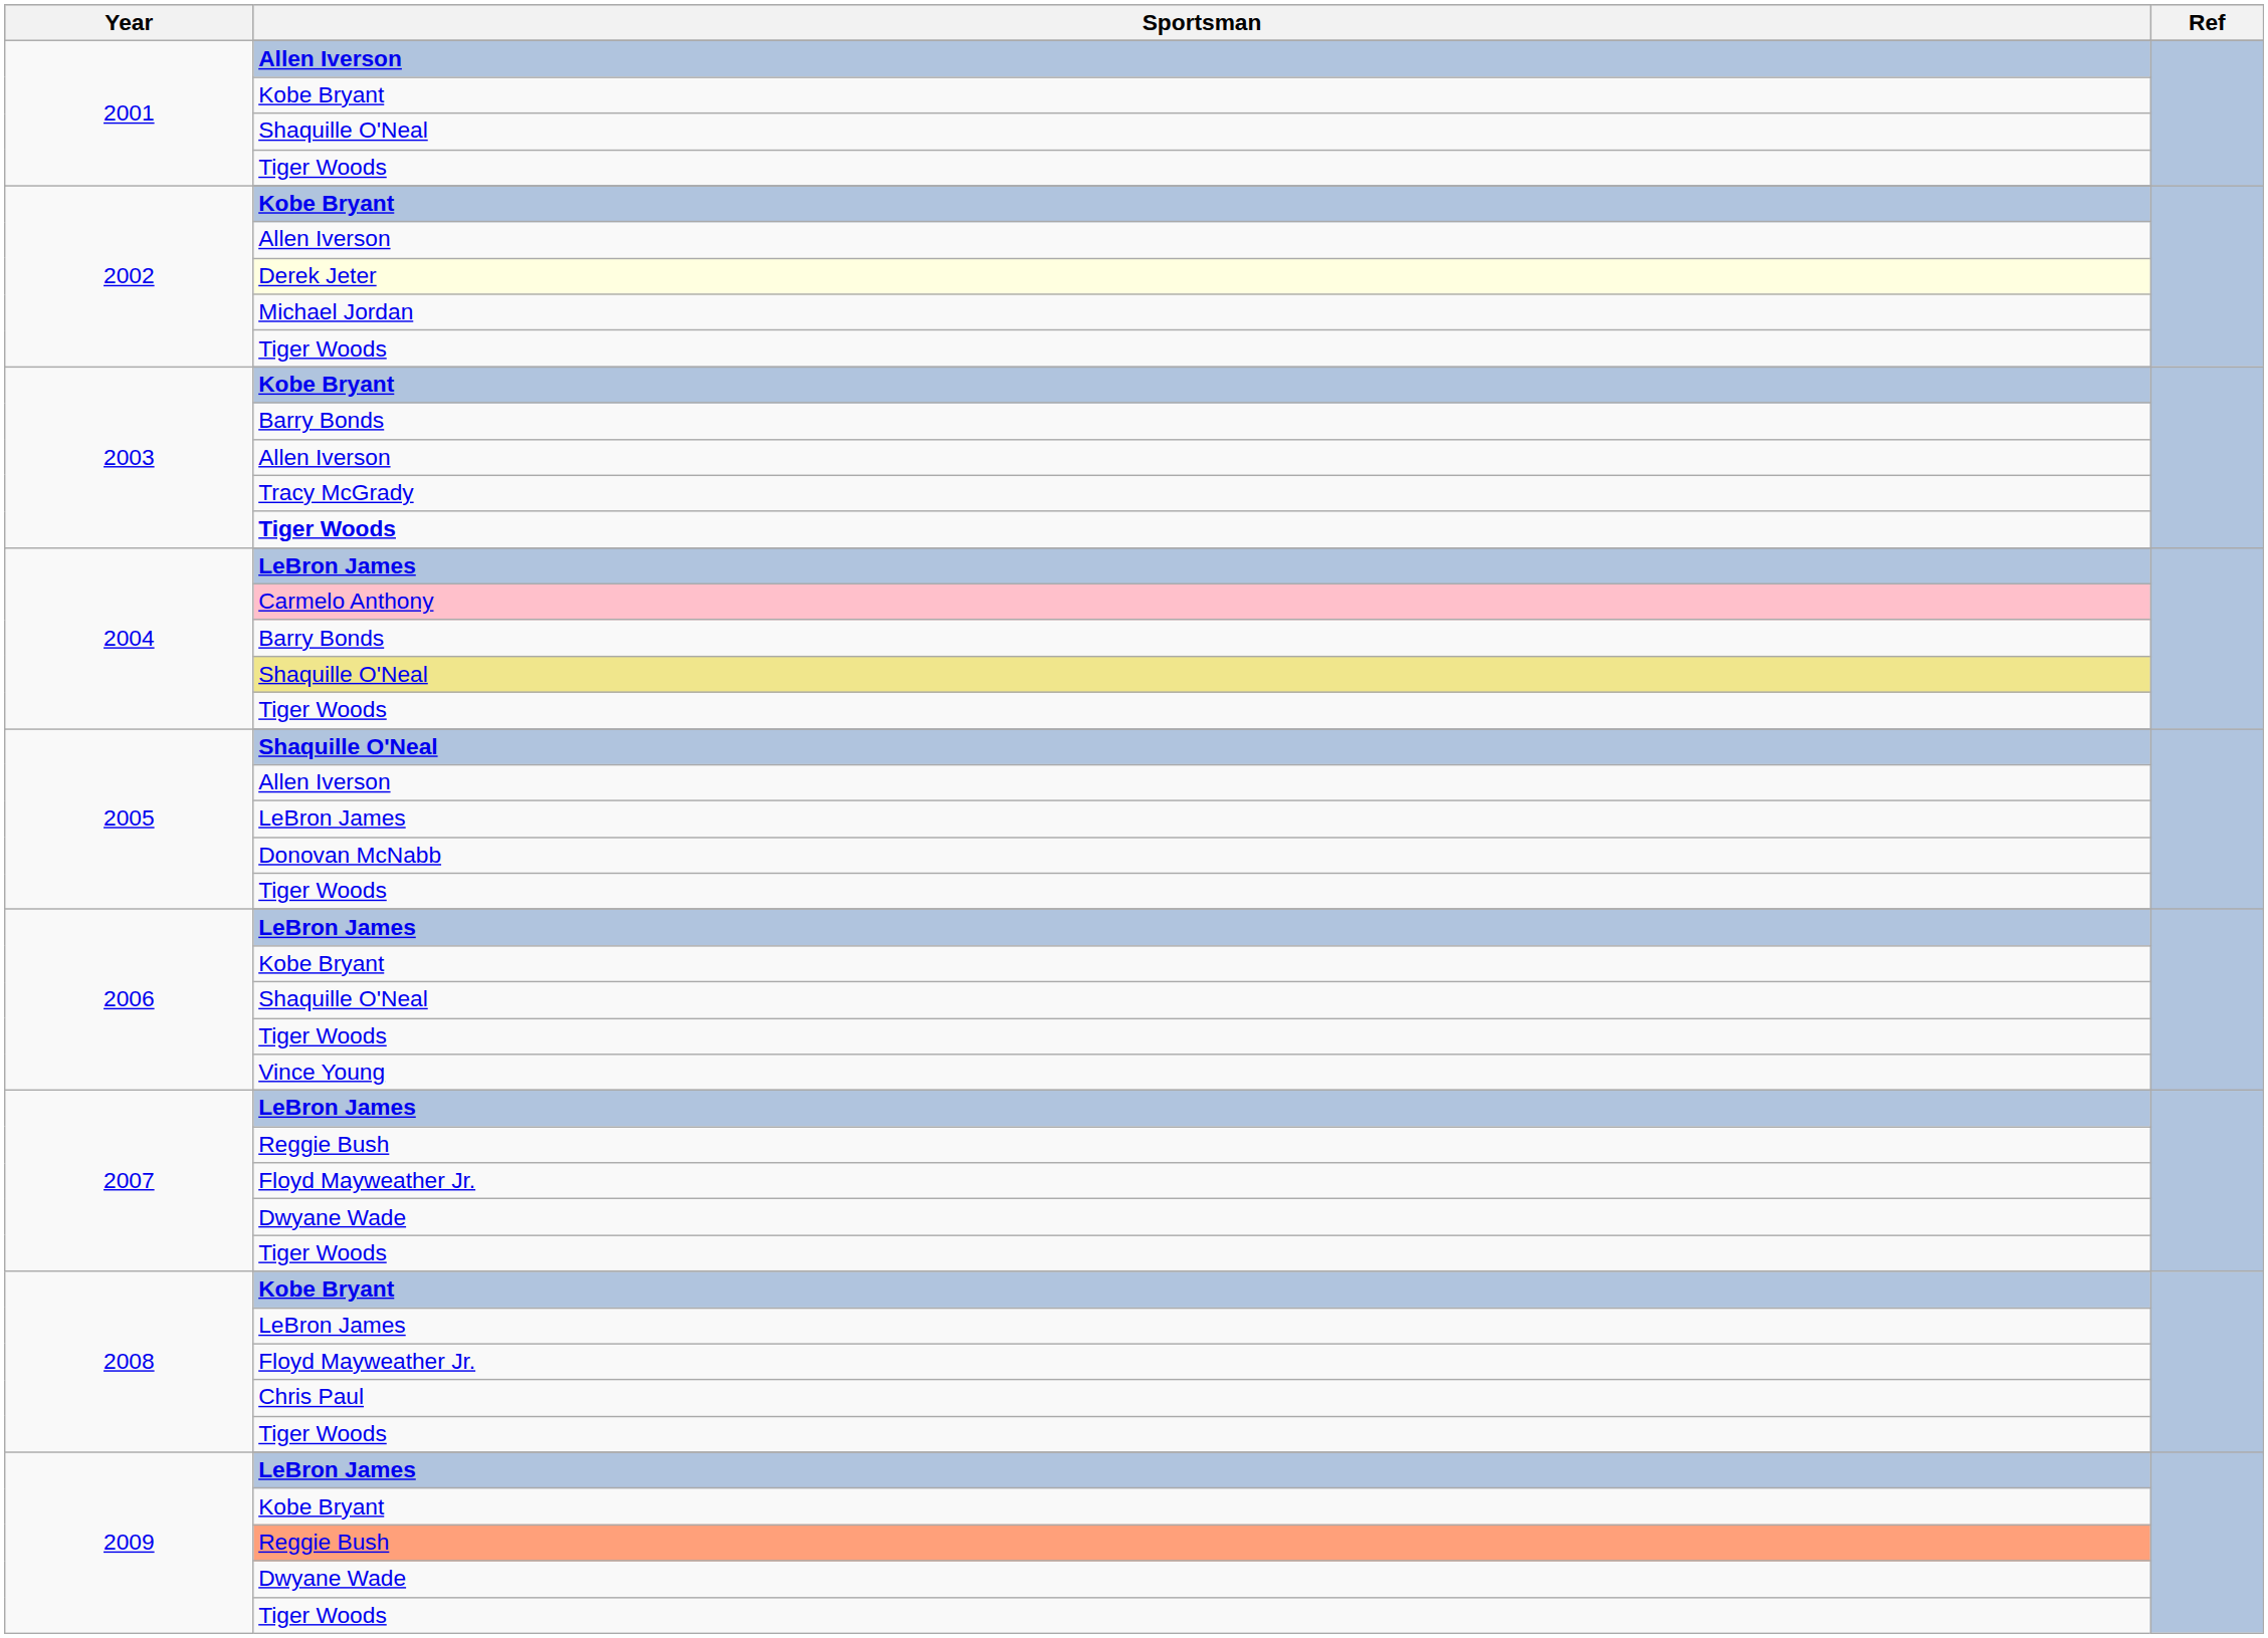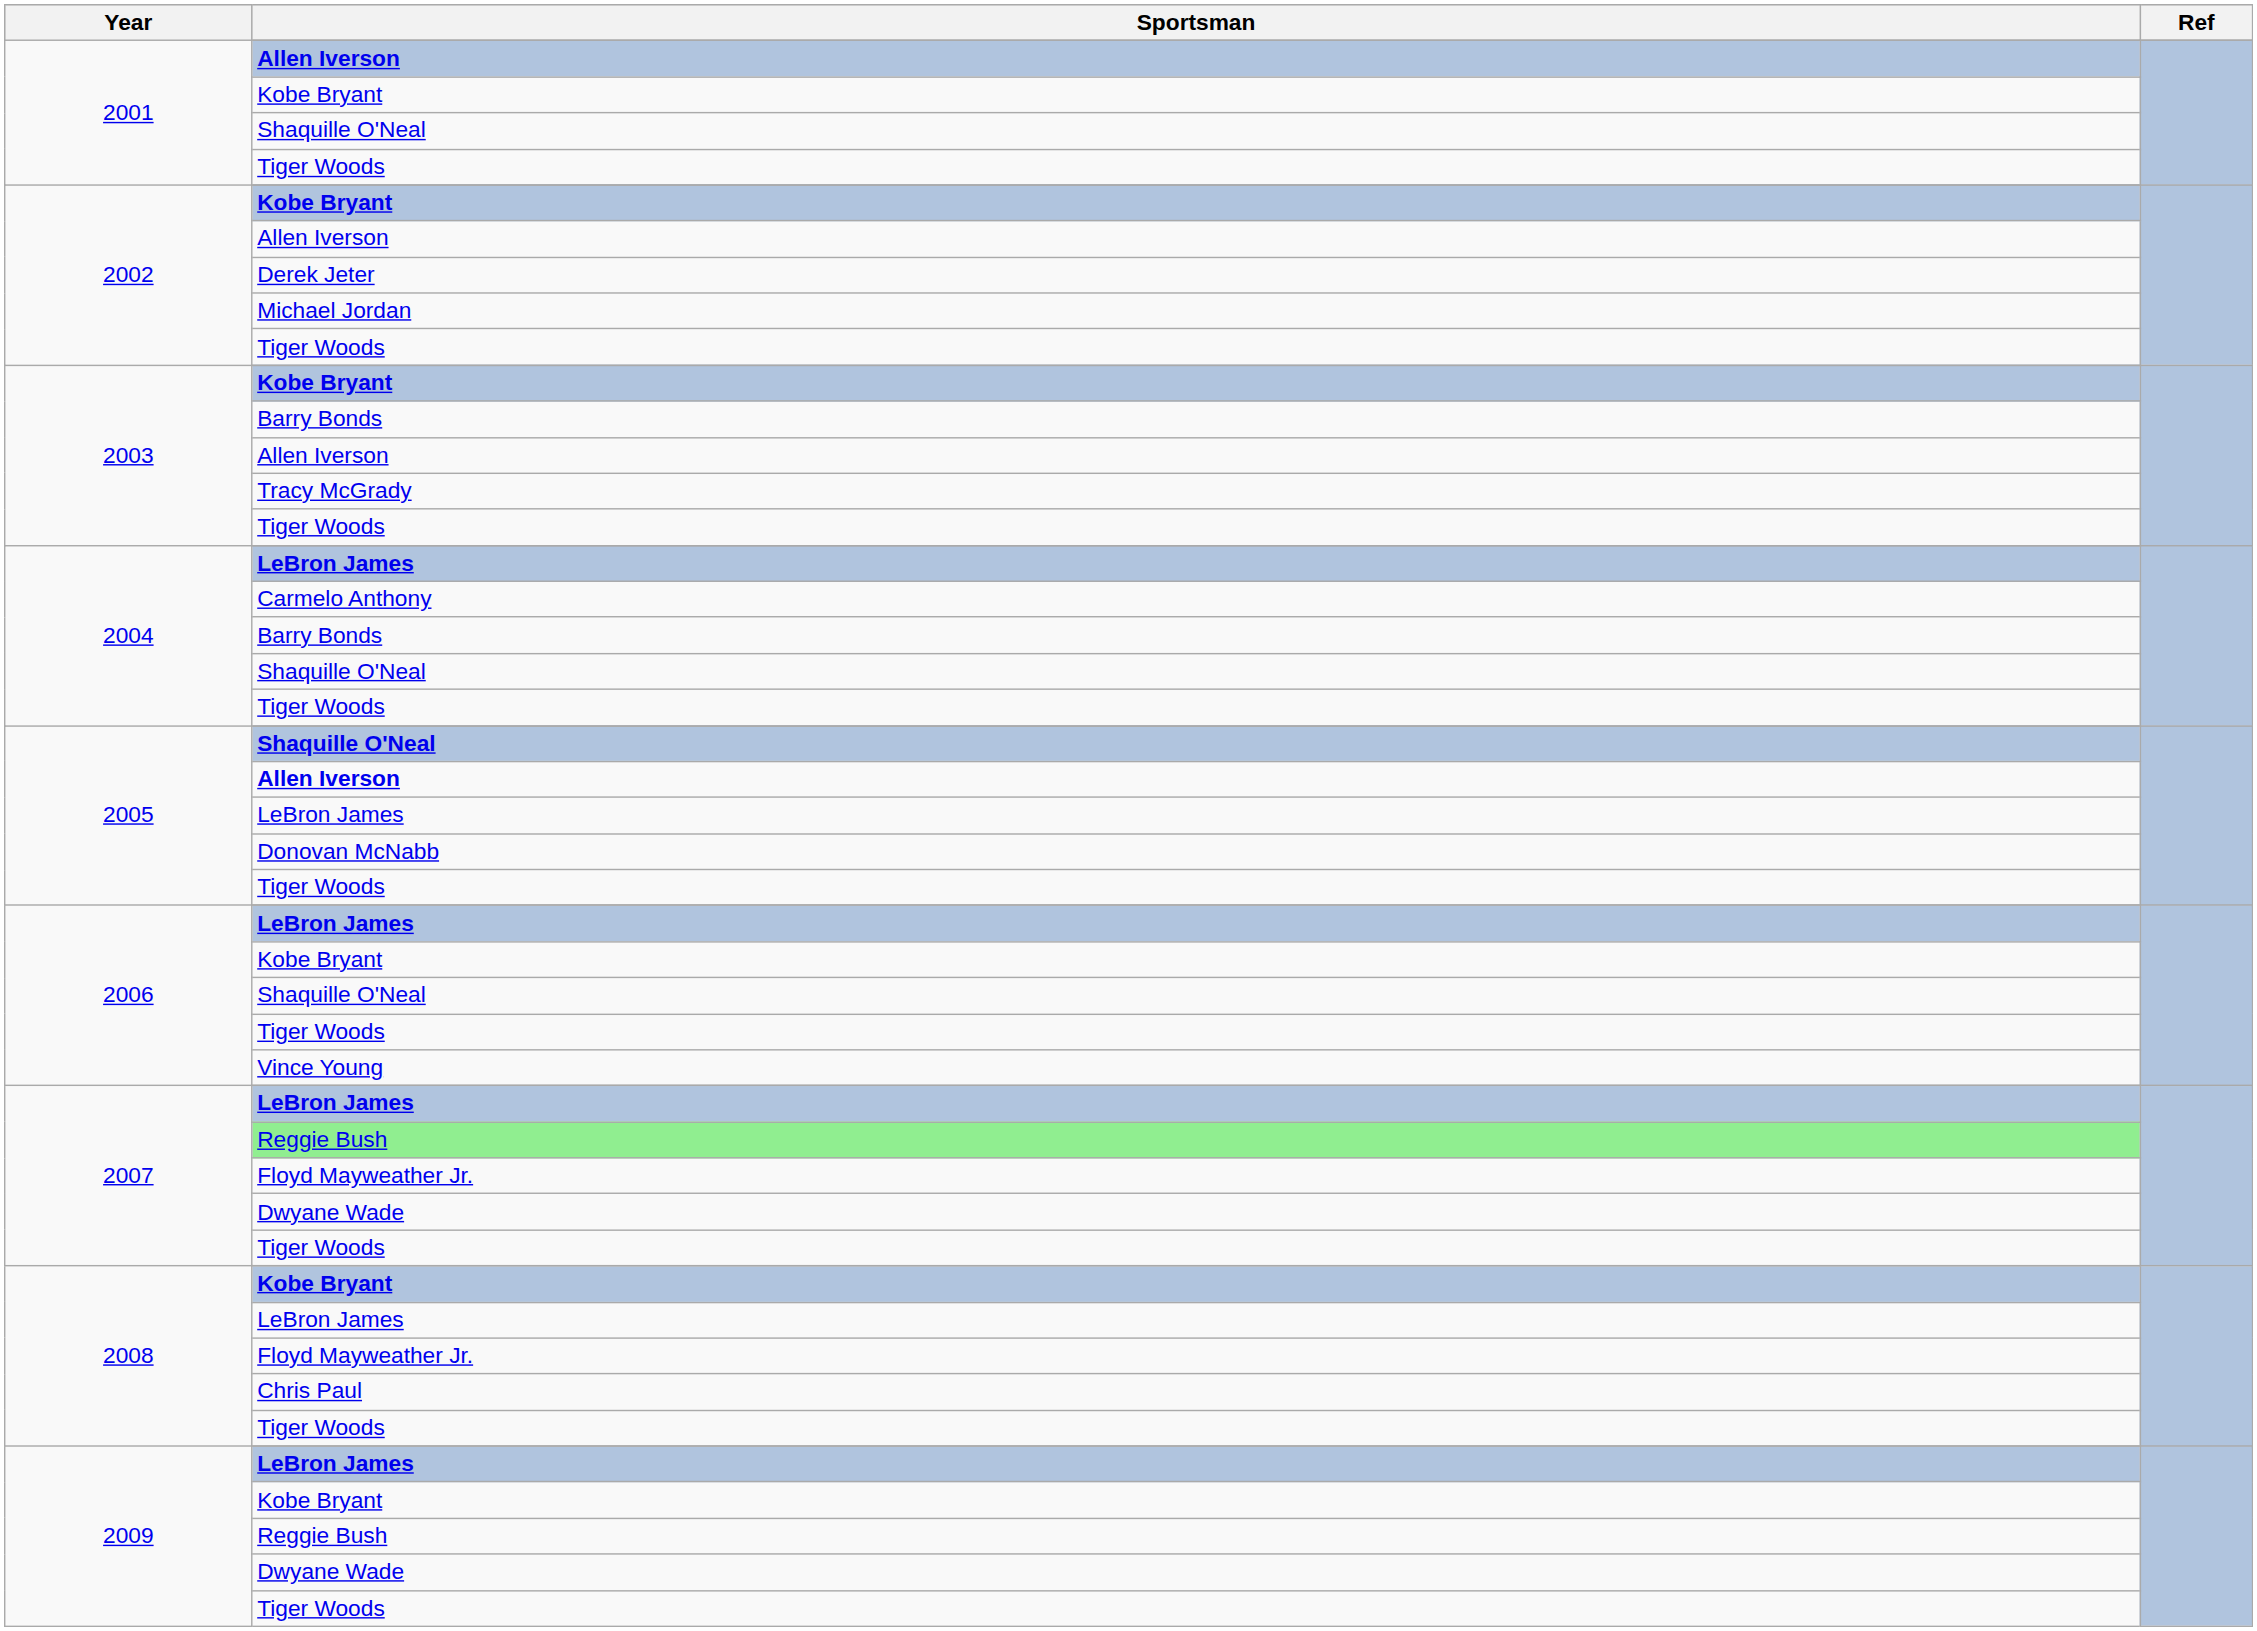Derek Jeter | Sportsman: lightyellow background -> no background
2003 / Tiger Woods | Sportsman: bold -> normal
Carmelo Anthony | Sportsman: pink background -> no background
2004 / Shaquille O'Neal | Sportsman: khaki background -> no background
2005 / Allen Iverson | Sportsman: normal -> bold
2007 / Reggie Bush | Sportsman: no background -> lightgreen background
2009 / Reggie Bush | Sportsman: lightsalmon background -> no background
